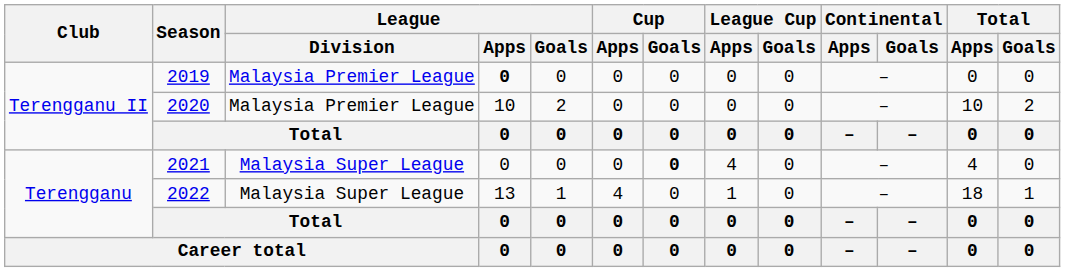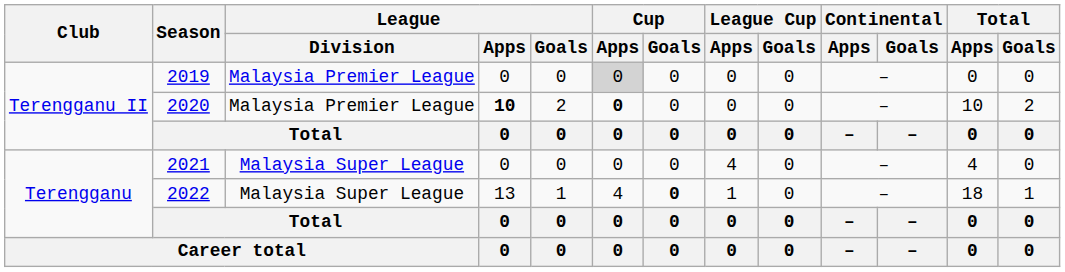2019 | League / Apps: bold -> normal
2019 | Cup / Apps: no background -> lightgrey background
2020 | League / Apps: normal -> bold
2020 | Cup / Apps: normal -> bold
2021 | Cup / Goals: bold -> normal
2022 | Cup / Goals: normal -> bold
